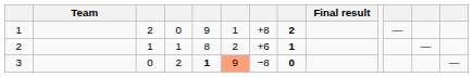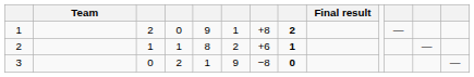3 | column 5: bold -> normal
3 | column 6: lightsalmon background -> no background
